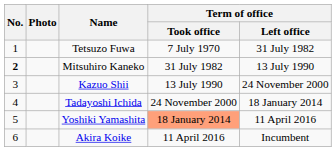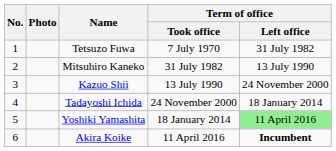Mitsuhiro Kaneko | No.: bold -> normal
Yoshiki Yamashita | Term of office / Took office: lightsalmon background -> no background
Yoshiki Yamashita | Term of office / Left office: no background -> lightgreen background
Akira Koike | Term of office / Left office: normal -> bold
